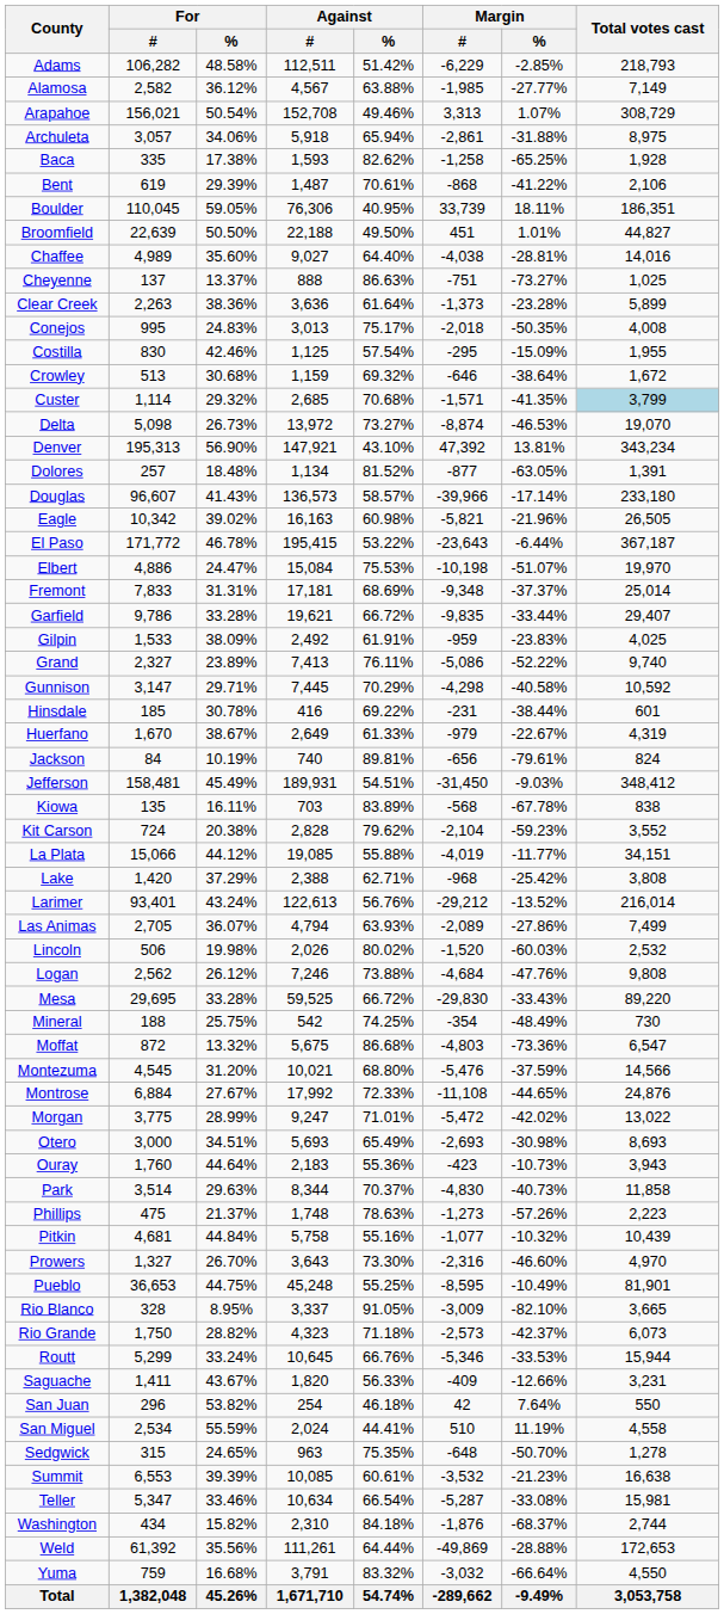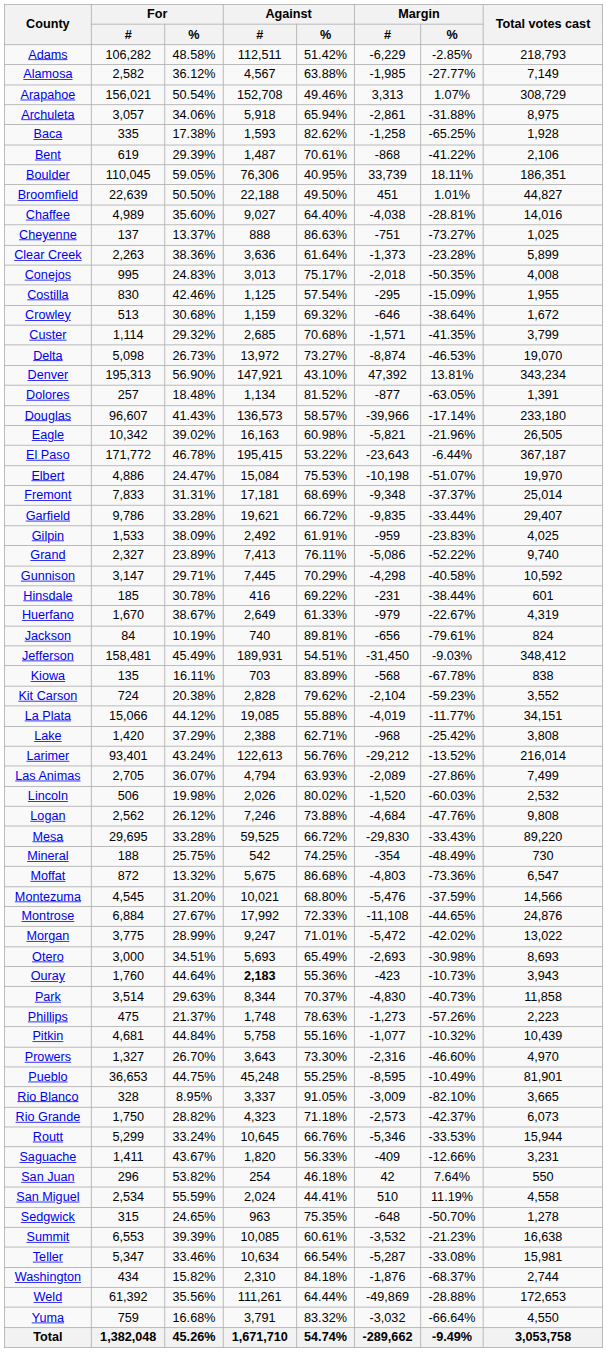Custer | Total votes cast: lightblue background -> no background
Ouray | Against / #: normal -> bold
